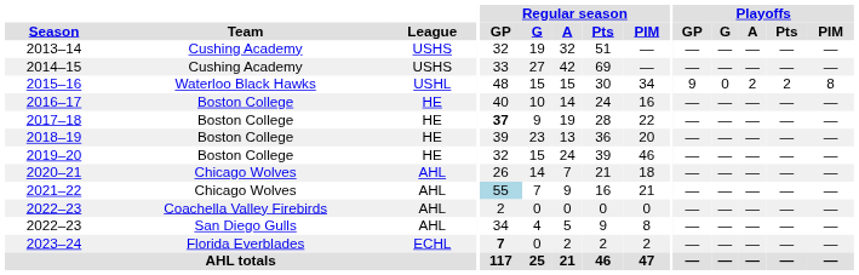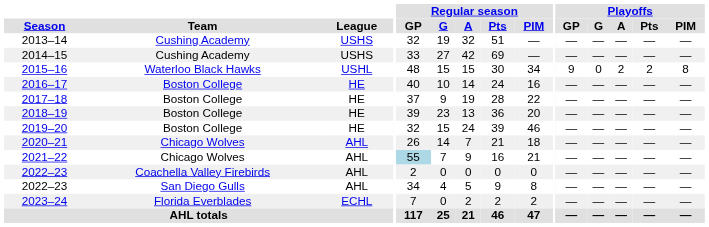2017–18 | Regular season / GP: bold -> normal
2023–24 | Regular season / GP: bold -> normal
